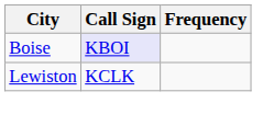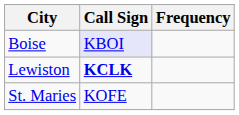Lewiston | Call Sign: normal -> bold
+ row: St. Maries | KOFE
